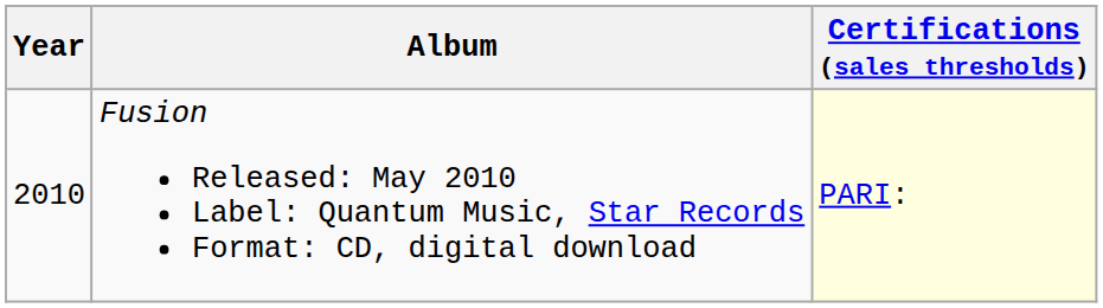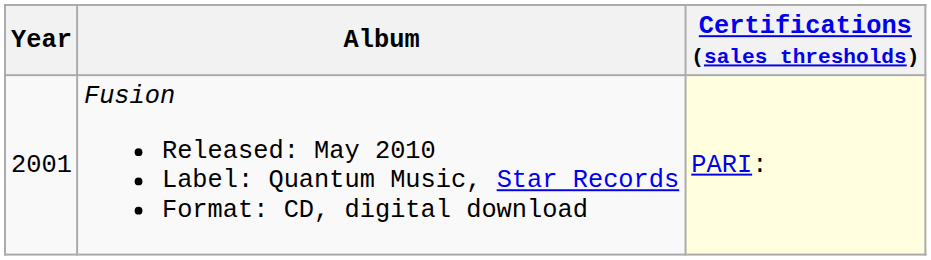row 2 | Year: 2010 -> 2001
